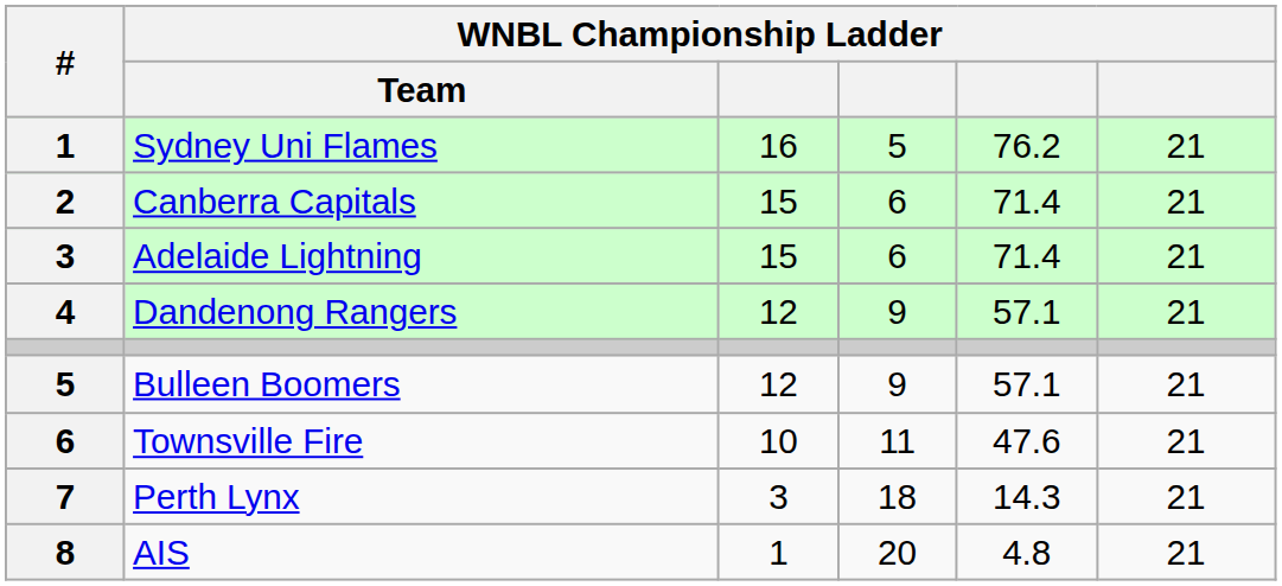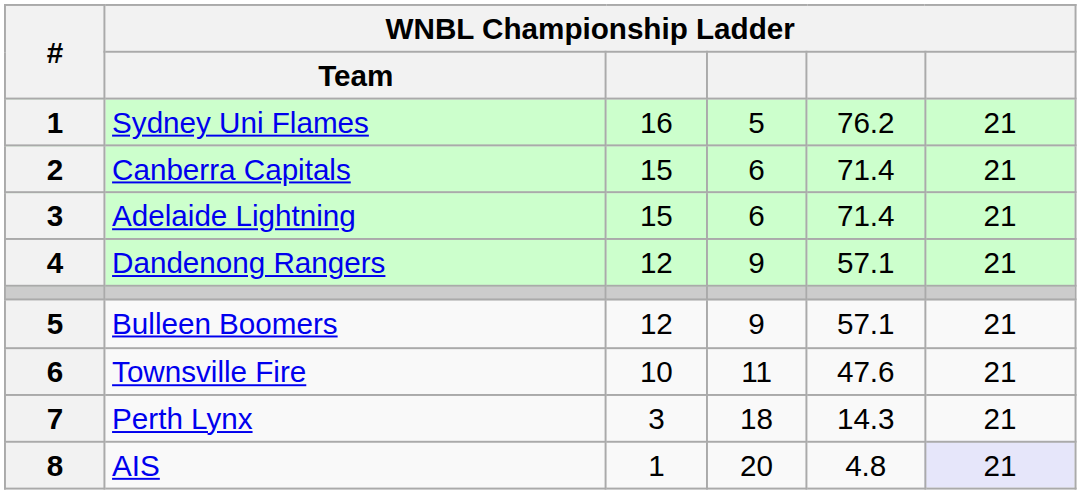AIS | column 6: no background -> lavender background
